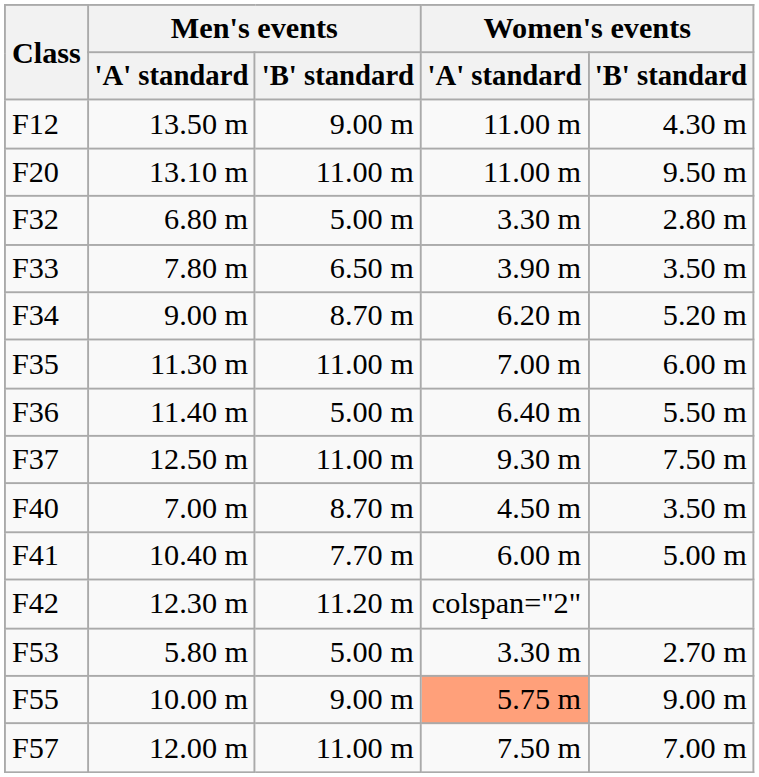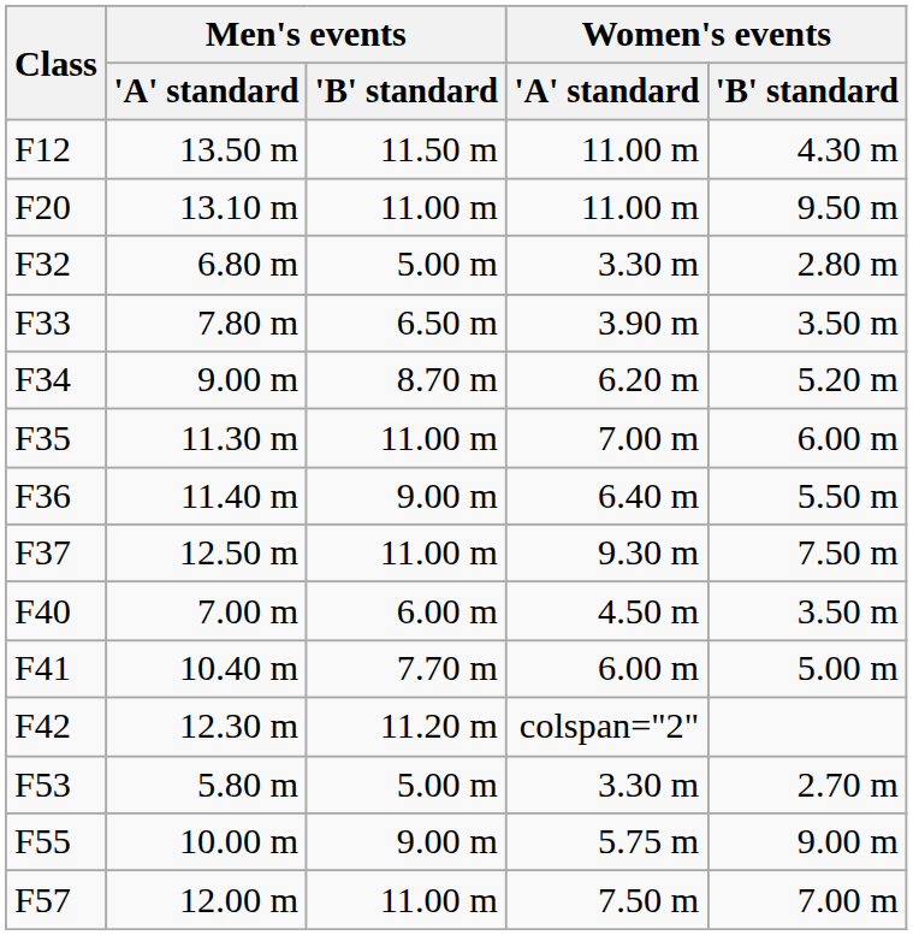F12 | Men's events / 'B' standard: 9.00 m -> 11.50 m
F36 | Men's events / 'B' standard: 5.00 m -> 9.00 m
F40 | Men's events / 'B' standard: 8.70 m -> 6.00 m
F55 | Women's events / 'A' standard: lightsalmon background -> no background
